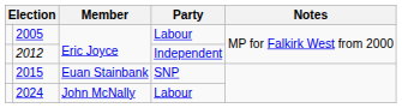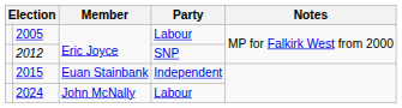2012 | Party: Independent -> SNP
2015 | Party: SNP -> Independent
